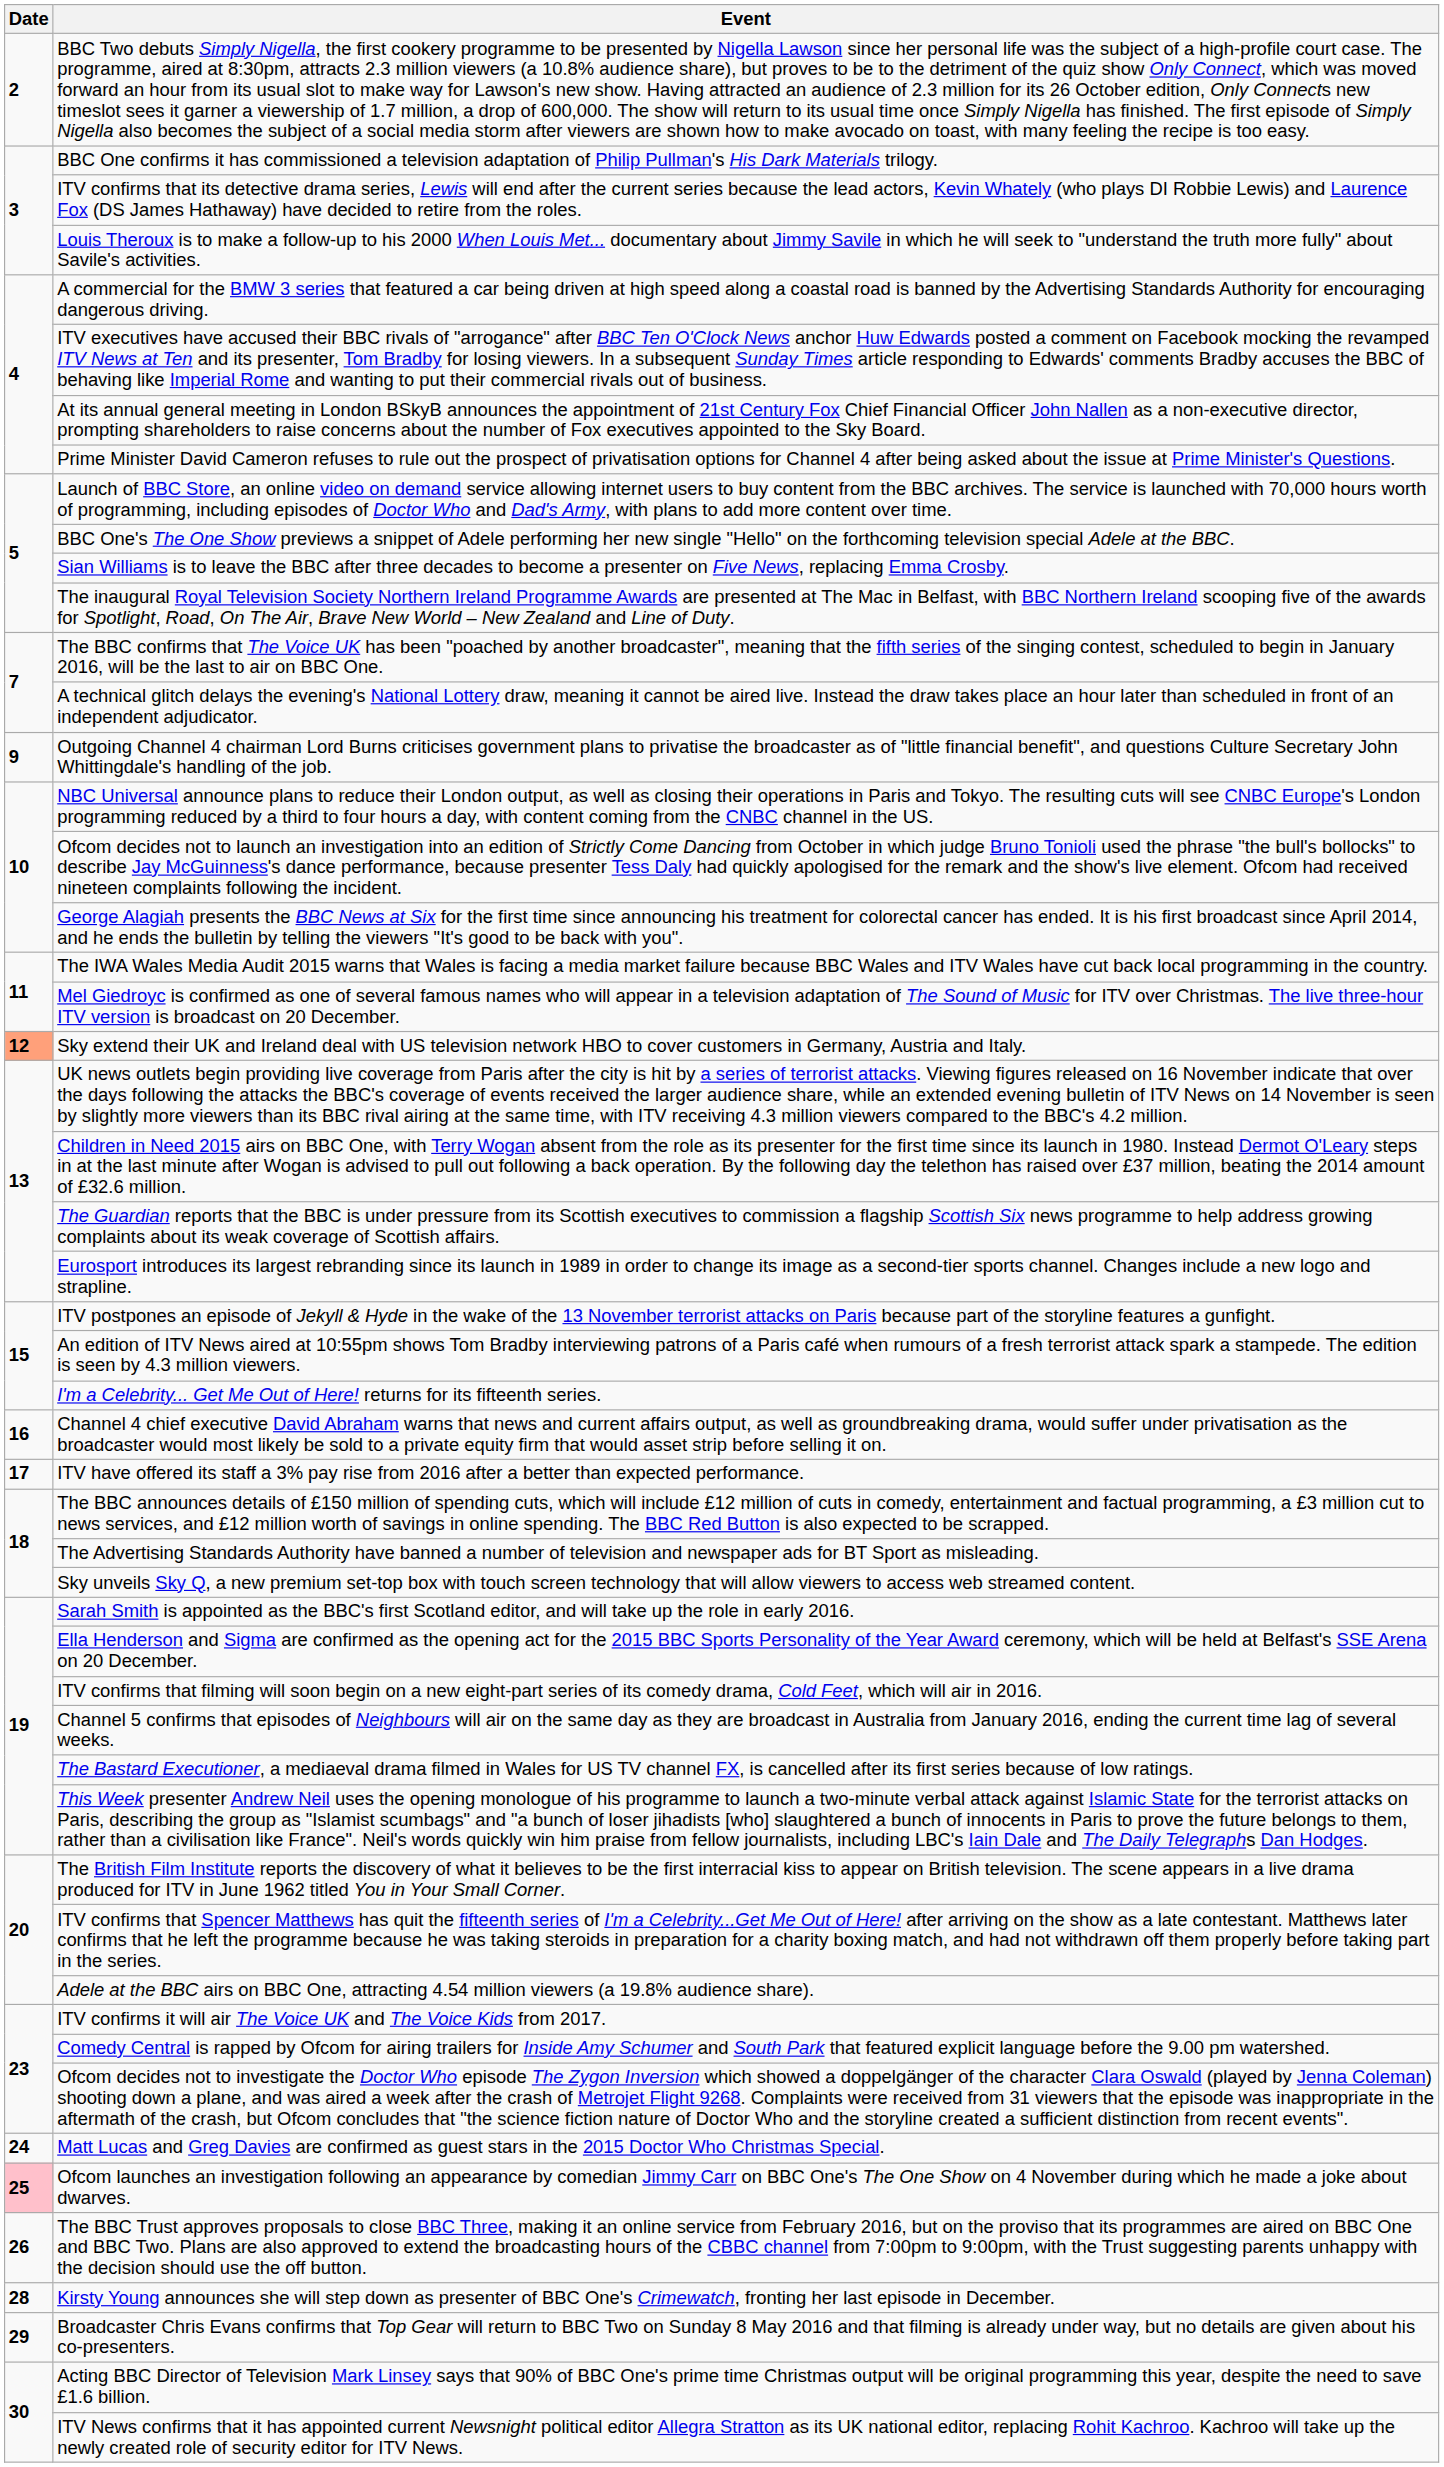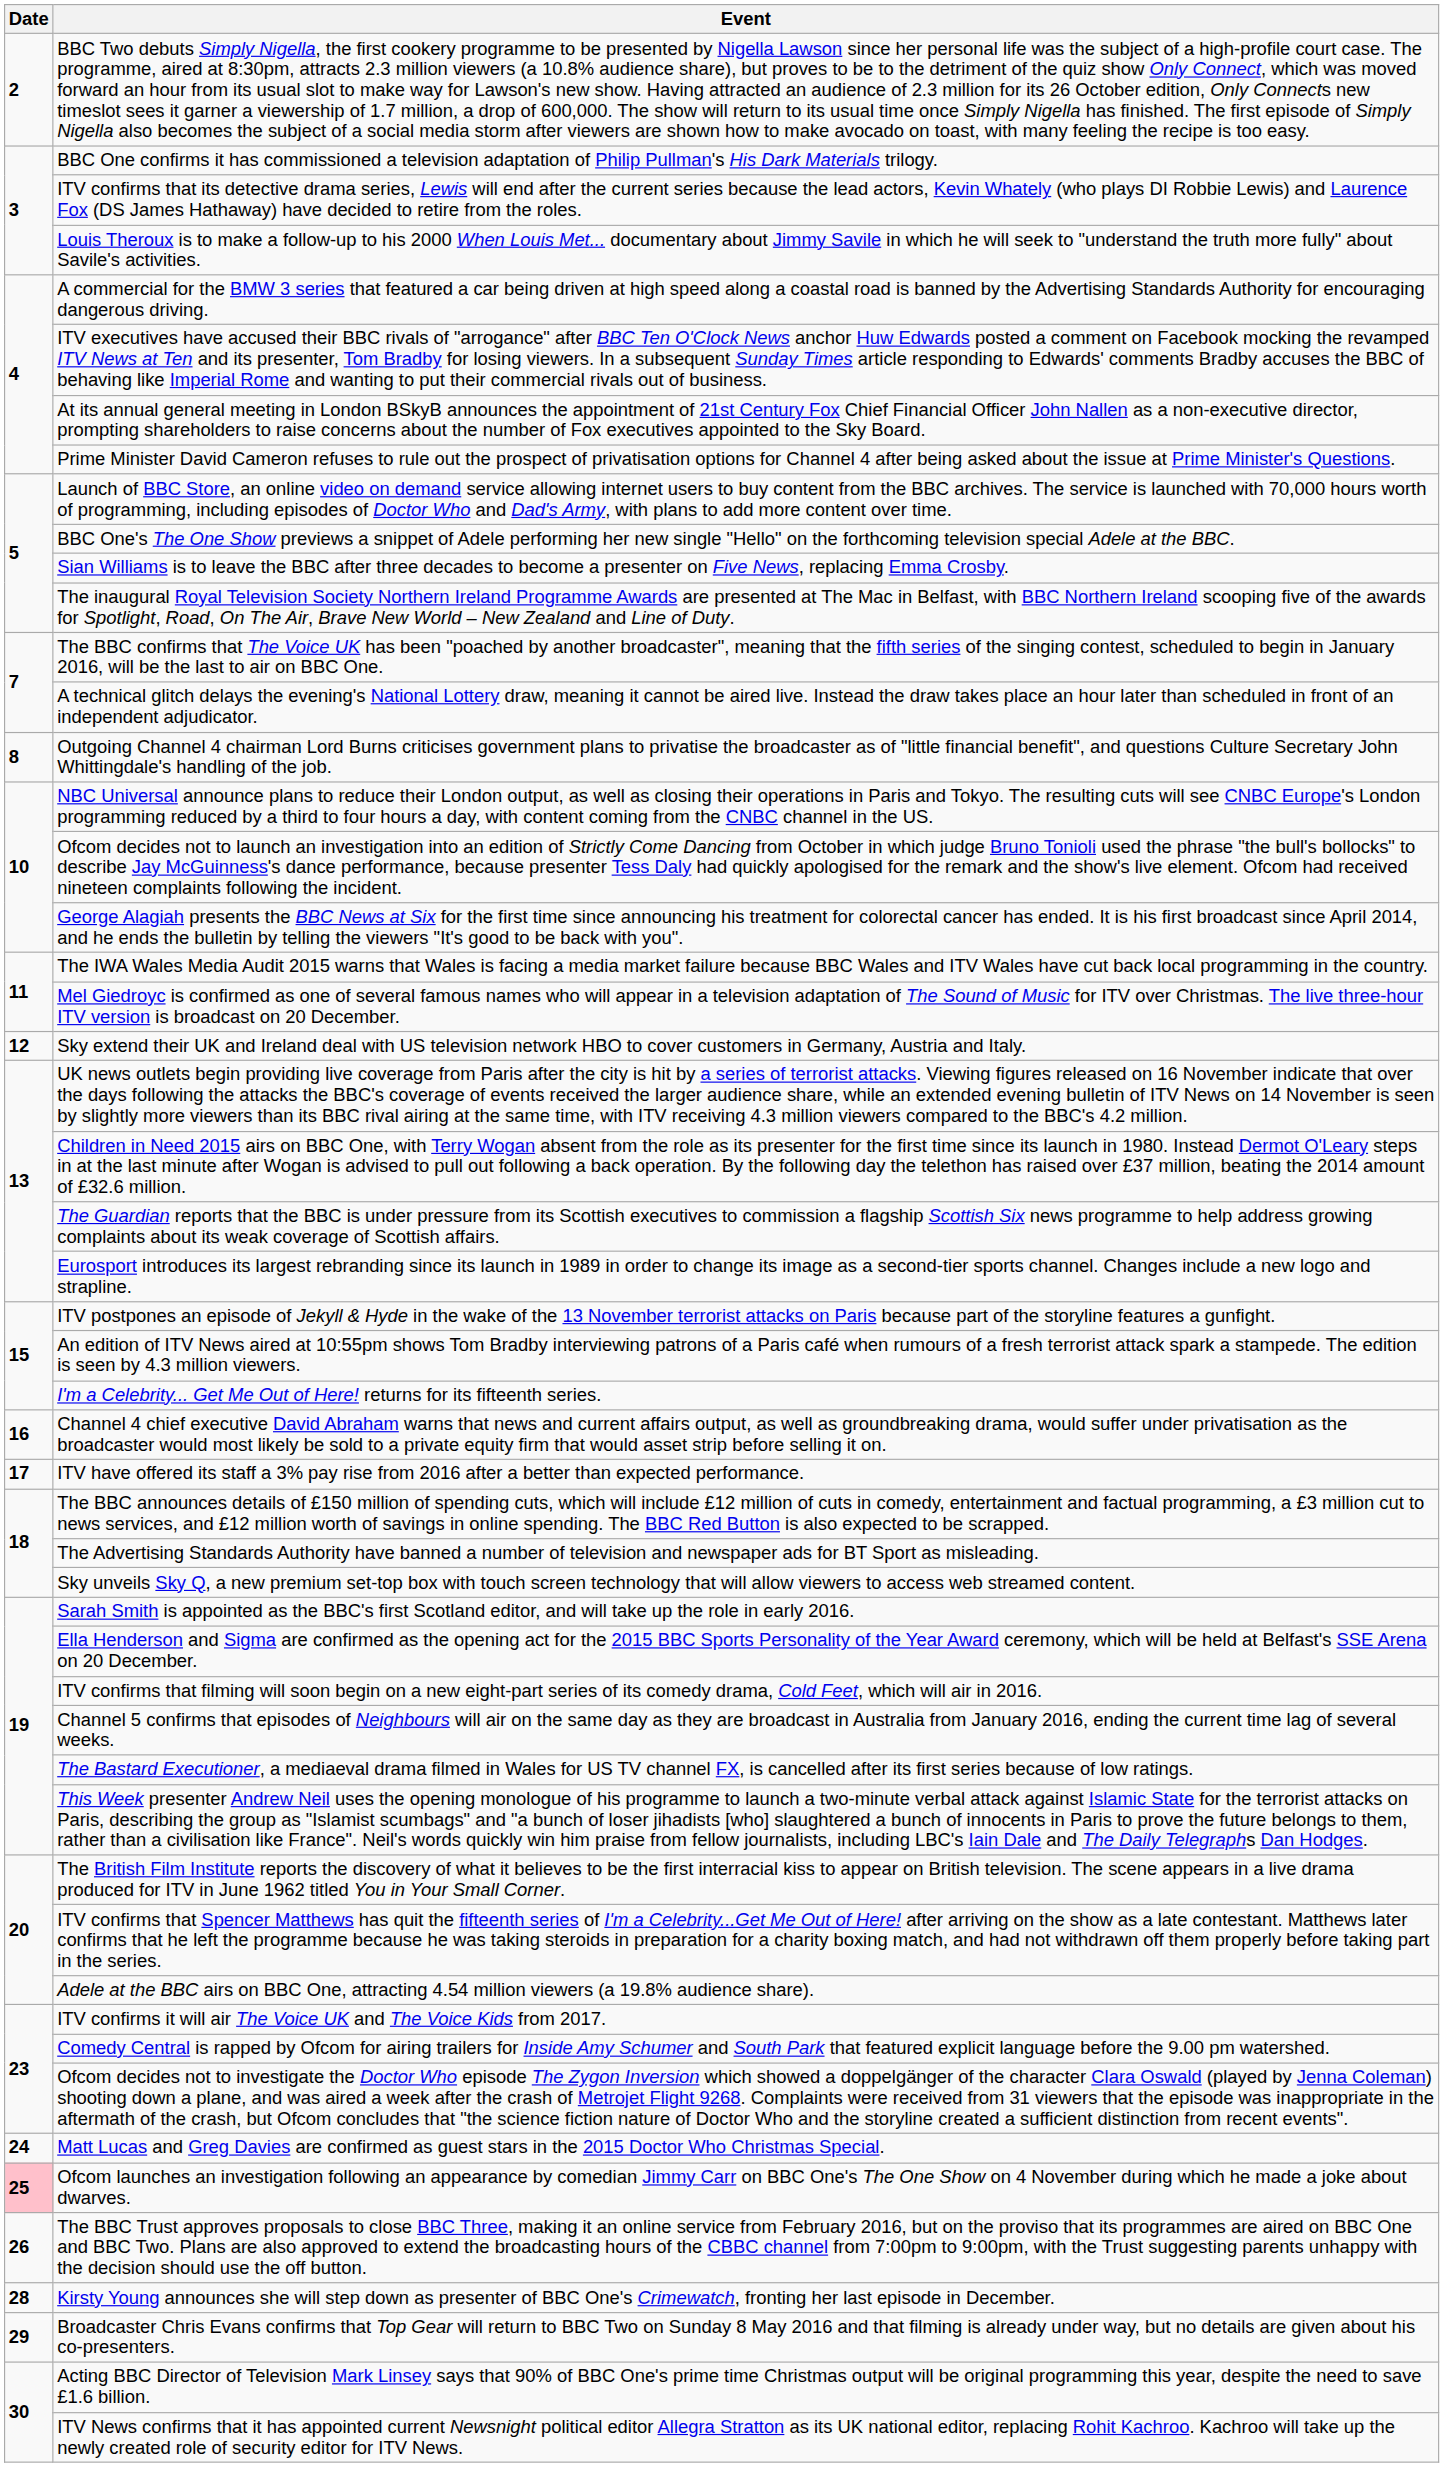row 16 | Date: 9 -> 8
row 22 | Date: lightsalmon background -> no background
